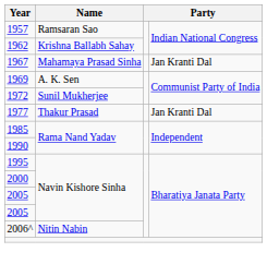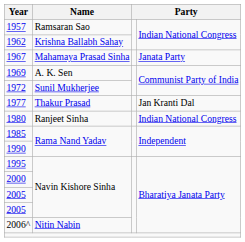1967 | column 4: Jan Kranti Dal -> Janata Party
+ row: 1980 | Ranjeet Sinha | Indian National Congress
